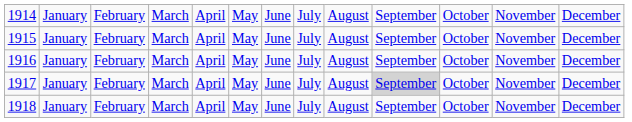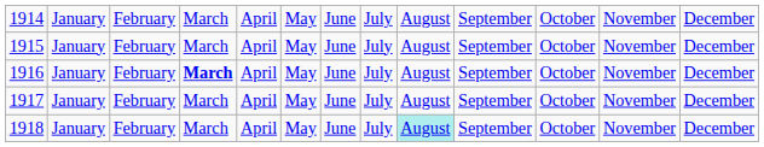1916 | column 4: normal -> bold
1917 | column 10: lightgrey background -> no background
1918 | column 9: no background -> paleturquoise background
